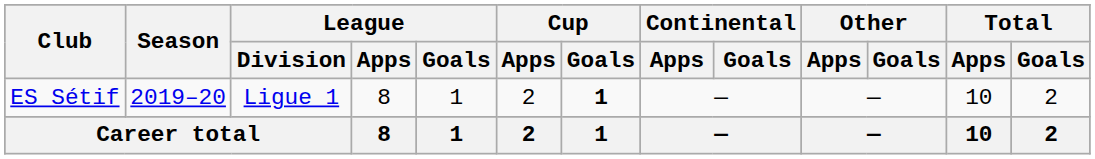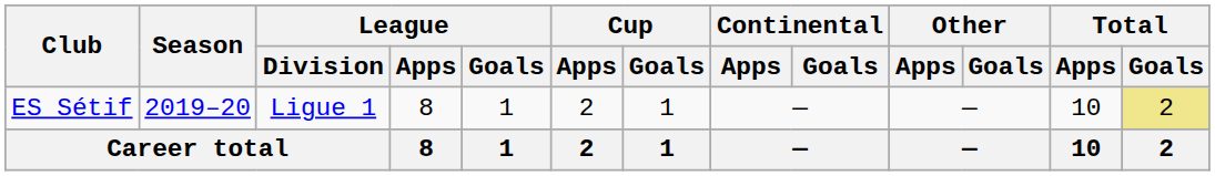ES Sétif | Cup / Goals: bold -> normal
ES Sétif | Total / Goals: no background -> khaki background
